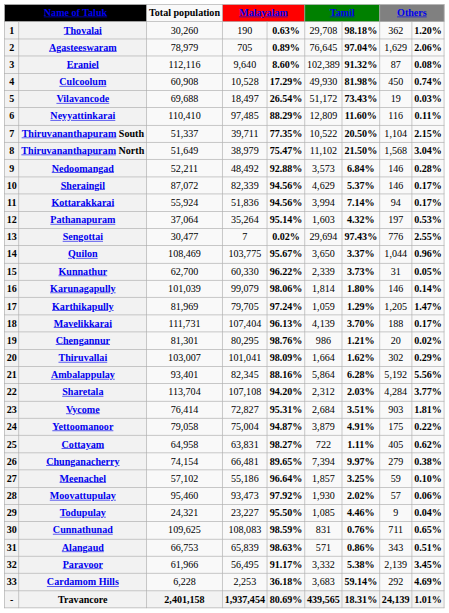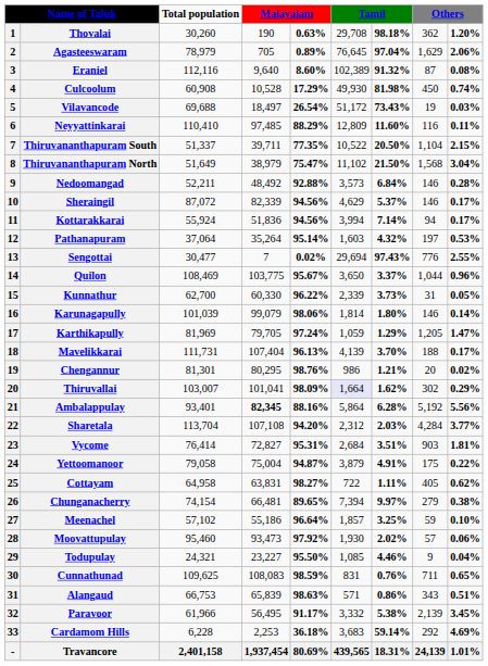Thiruvallai | column 6: no background -> lavender background
Ambalappulay | column 4: normal -> bold
